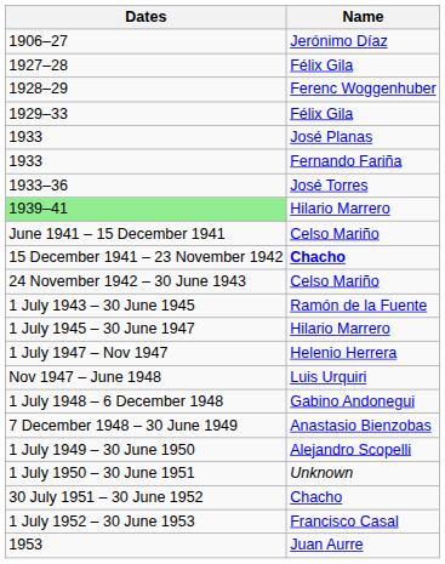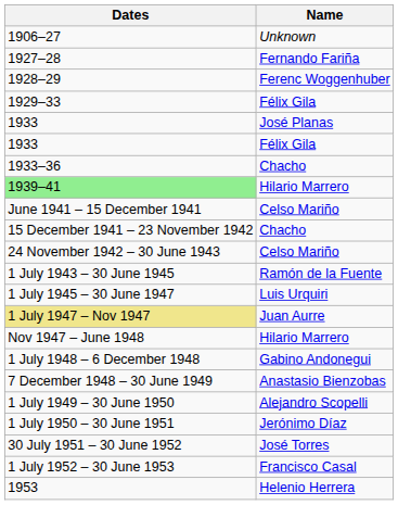row 2 | Name: Jerónimo Díaz -> Unknown
row 3 | Name: Félix Gila -> Fernando Fariña
row 7 | Name: Fernando Fariña -> Félix Gila
row 8 | Name: José Torres -> Chacho
row 11 | Name: bold -> normal
row 14 | Name: Hilario Marrero -> Luis Urquiri
row 15 | Dates: no background -> khaki background
row 15 | Name: Helenio Herrera -> Juan Aurre
row 16 | Name: Luis Urquiri -> Hilario Marrero
row 20 | Name: Unknown -> Jerónimo Díaz
row 21 | Name: Chacho -> José Torres
row 23 | Name: Juan Aurre -> Helenio Herrera
